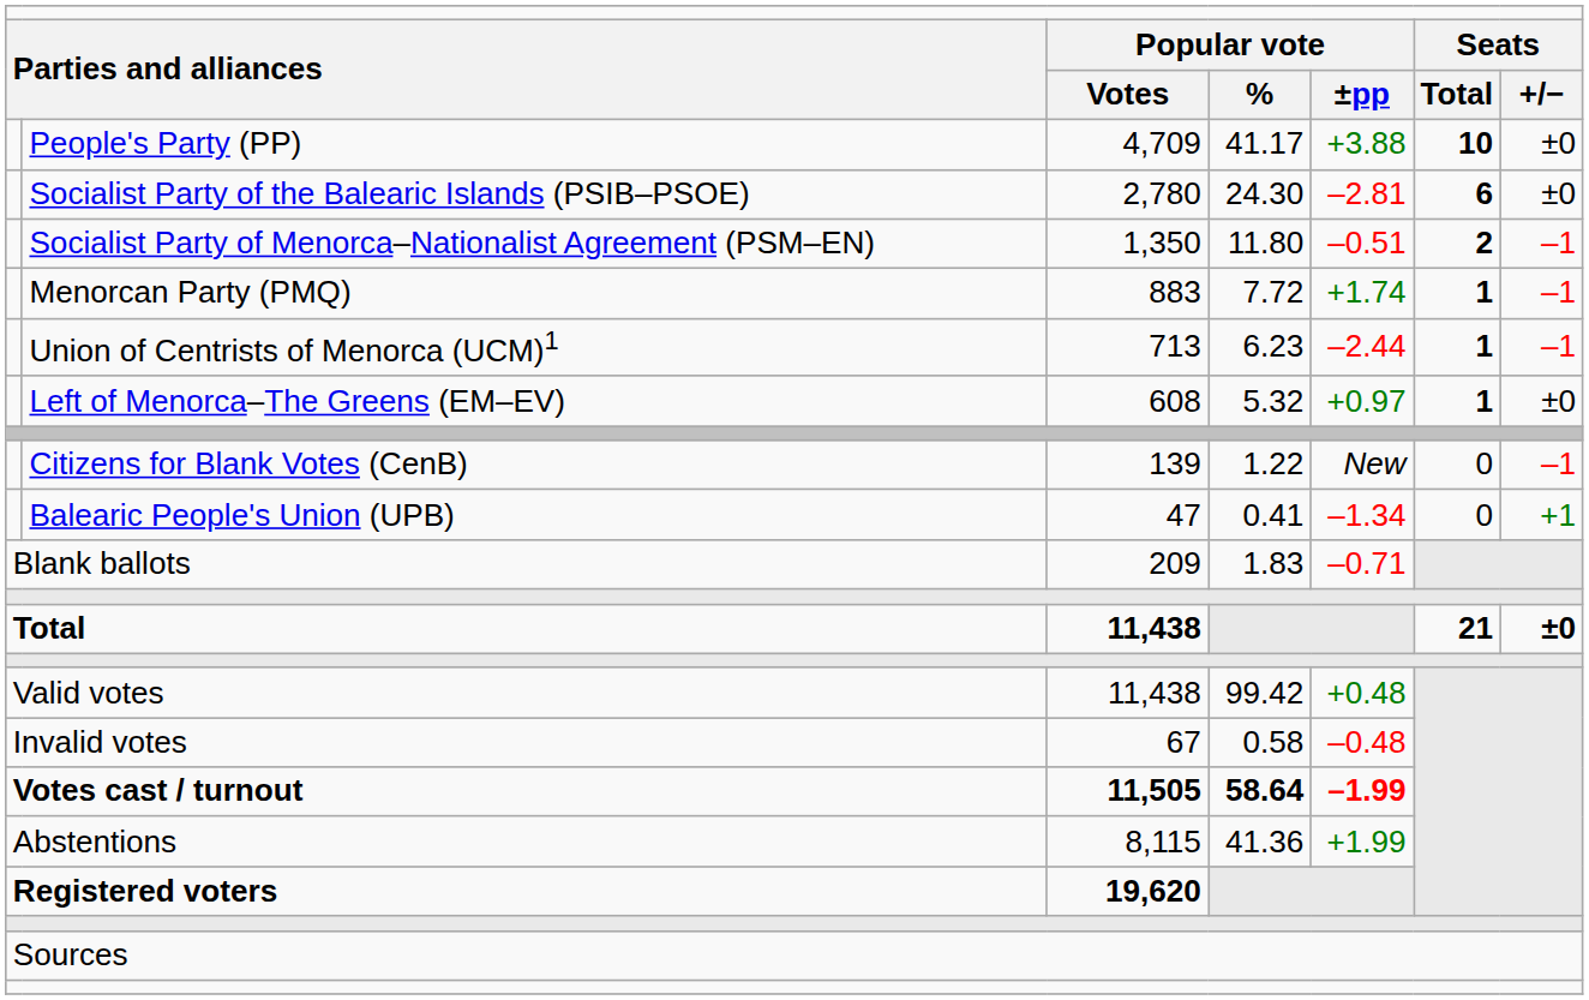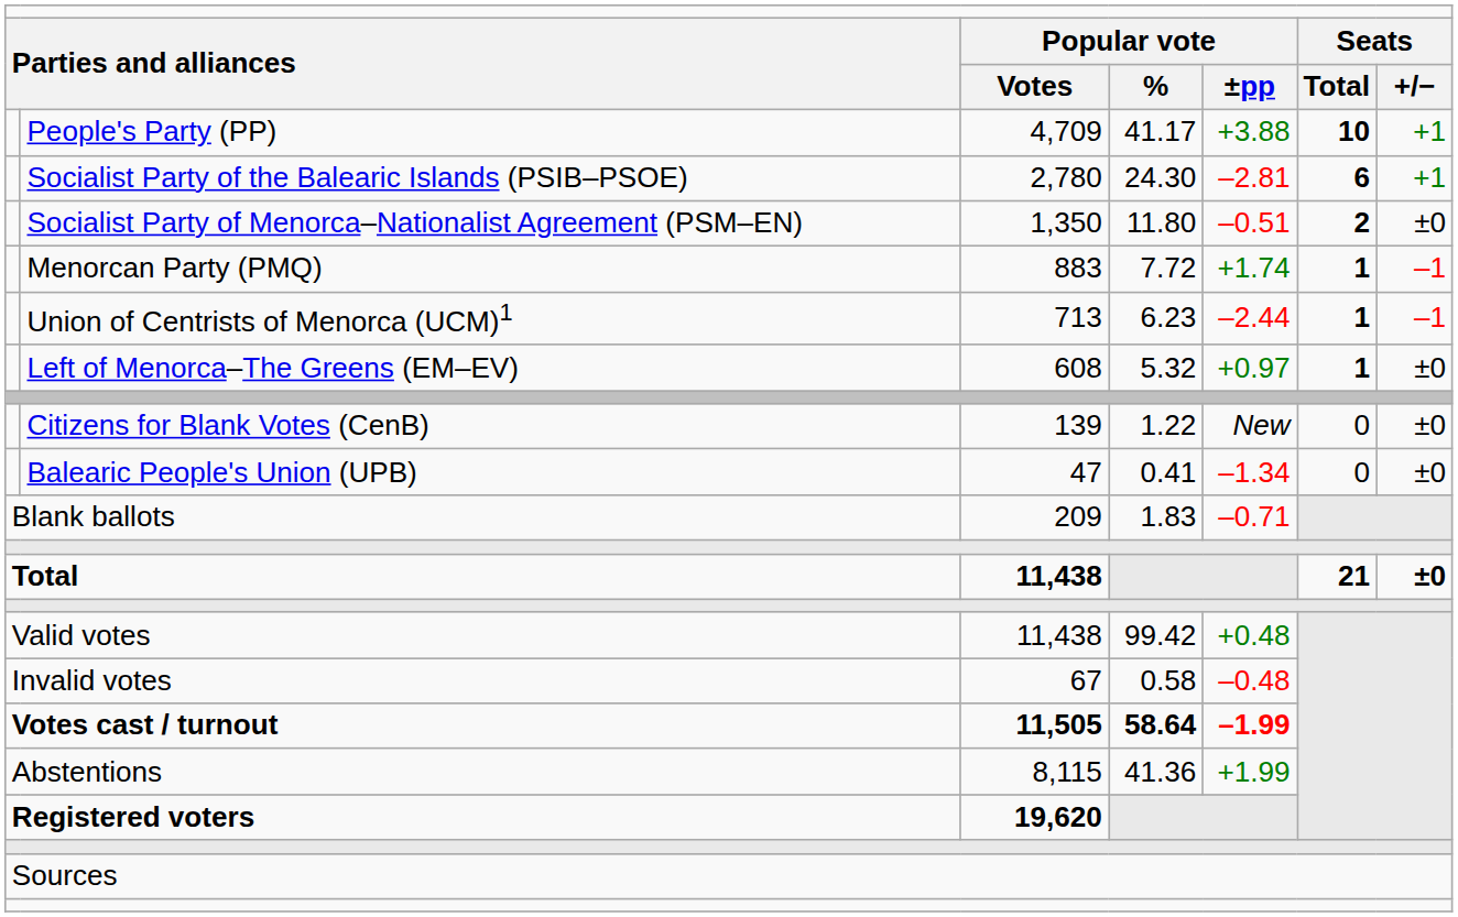People's Party (PP) | column 7: ±0 -> +1
Socialist Party of the Balearic Islands (PSIB–PSOE) | column 7: ±0 -> +1
Socialist Party of Menorca–Nationalist Agreement (PSM–EN) | column 7: –1 -> ±0
Citizens for Blank Votes (CenB) | column 7: –1 -> ±0
Balearic People's Union (UPB) | column 7: +1 -> ±0
